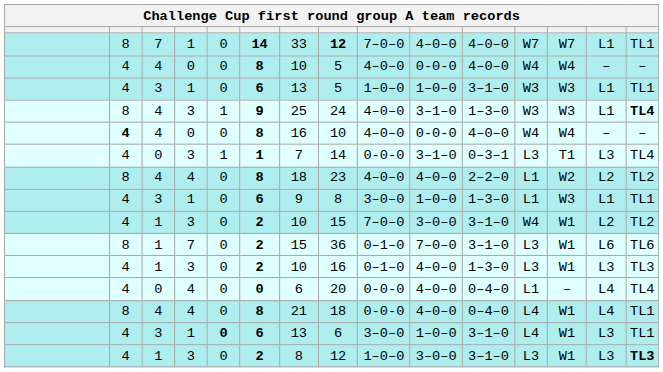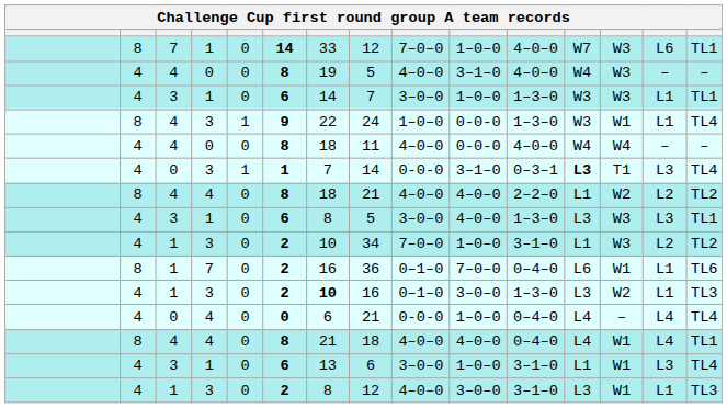row 3 | column 8: bold -> normal
row 3 | column 10: 4–0–0 -> 1–0–0
row 3 | column 13: W7 -> W3
row 3 | column 14: L1 -> L6
row 4 | column 7: 10 -> 19
row 4 | column 10: 0-0-0 -> 3–1–0
row 4 | column 13: W4 -> W3
row 5 | column 7: 13 -> 14
row 5 | column 8: 5 -> 7
row 5 | column 9: 1–0–0 -> 3–0–0
row 5 | column 11: 3–1–0 -> 1–3–0
row 6 | column 7: 25 -> 22
row 6 | column 9: 4–0–0 -> 1–0–0
row 6 | column 10: 3–1–0 -> 0-0-0
row 6 | column 13: W3 -> W1
row 6 | column 15: bold -> normal
row 7 | column 2: bold -> normal
row 7 | column 7: 16 -> 18
row 7 | column 8: 10 -> 11
row 8 | column 12: normal -> bold
row 9 | column 8: 23 -> 21
row 10 | column 7: 9 -> 8
row 10 | column 8: 8 -> 5
row 10 | column 10: 1–0–0 -> 4–0–0
row 10 | column 12: L1 -> L3
row 10 | column 14: L1 -> L3
row 11 | column 8: 15 -> 34
row 11 | column 10: 3–0–0 -> 1–0–0
row 11 | column 12: W4 -> L1
row 11 | column 13: W1 -> W3
row 12 | column 7: 15 -> 16
row 12 | column 11: 3–1–0 -> 0–4–0
row 12 | column 12: L3 -> L6
row 12 | column 14: L6 -> L1
row 13 | column 7: normal -> bold
row 13 | column 10: 4–0–0 -> 3–0–0
row 13 | column 13: W1 -> W2
row 13 | column 14: L3 -> L1
row 14 | column 8: 20 -> 21
row 14 | column 10: 4–0–0 -> 1–0–0
row 14 | column 12: L1 -> L4
row 15 | column 9: 0-0-0 -> 4–0–0
row 16 | column 5: bold -> normal
row 16 | column 12: L4 -> L1
row 16 | column 15: TL1 -> TL4
row 17 | column 9: 1–0–0 -> 4–0–0
row 17 | column 14: L3 -> L1
row 17 | column 15: bold -> normal
